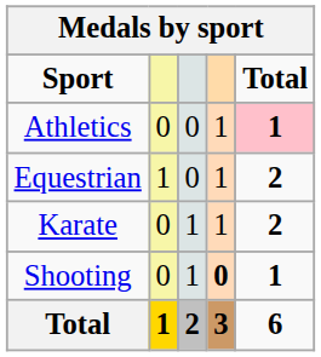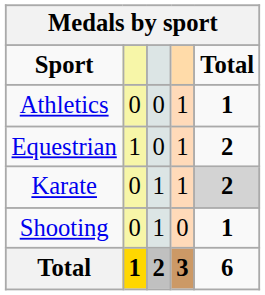Athletics | Total: pink background -> no background
Karate | Total: no background -> lightgrey background
Shooting | column 4: bold -> normal
